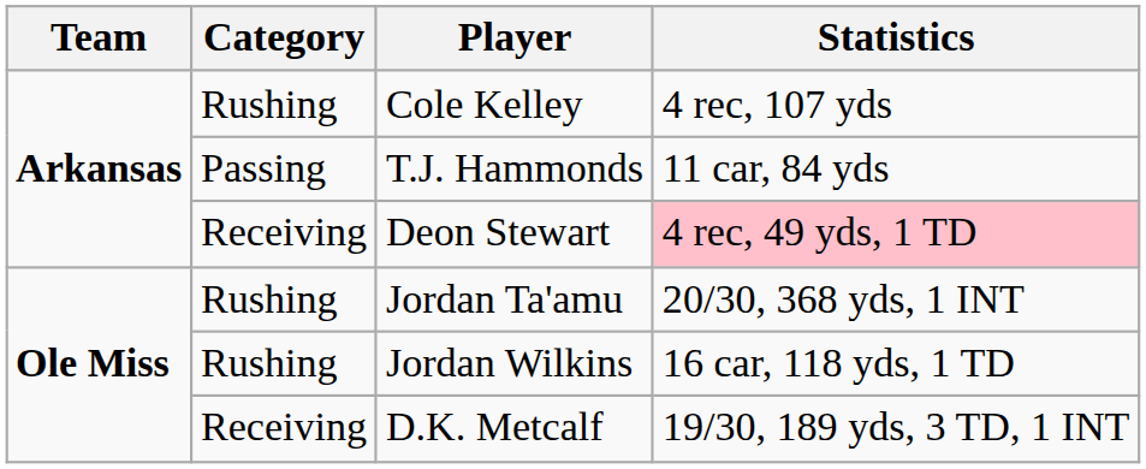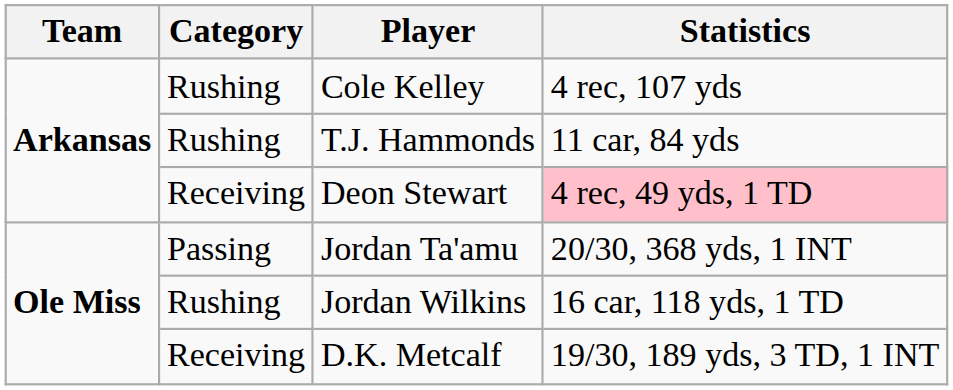T.J. Hammonds | Category: Passing -> Rushing
Jordan Ta'amu | Category: Rushing -> Passing
